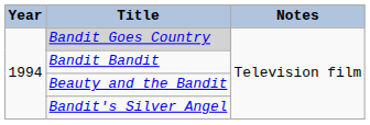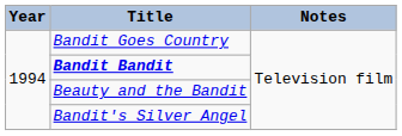Bandit Goes Country | Title: lightgrey background -> no background
Bandit Bandit | Title: normal -> bold
